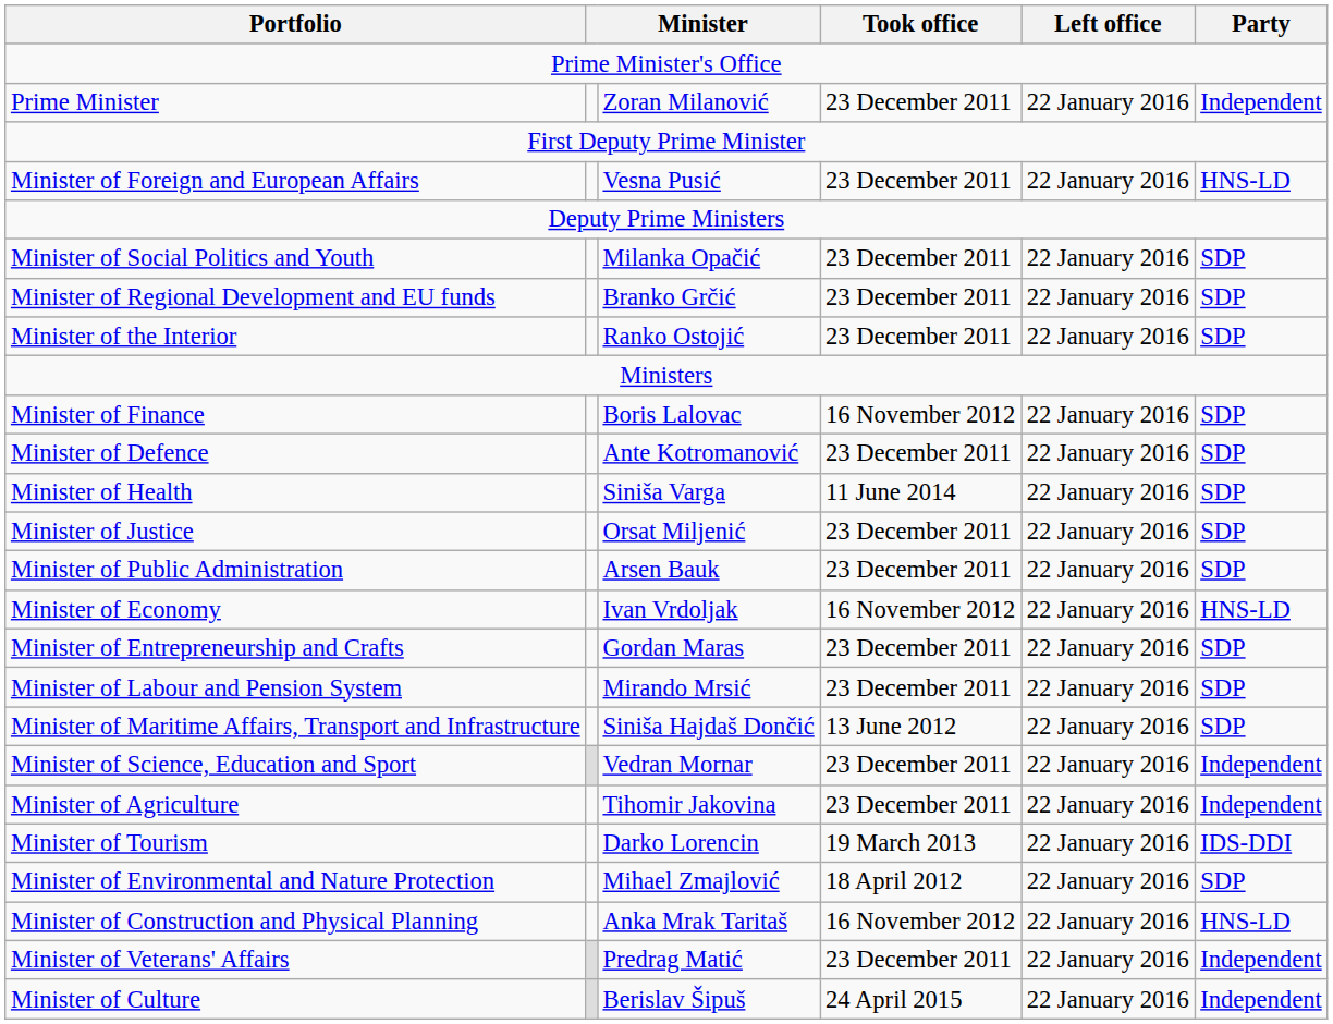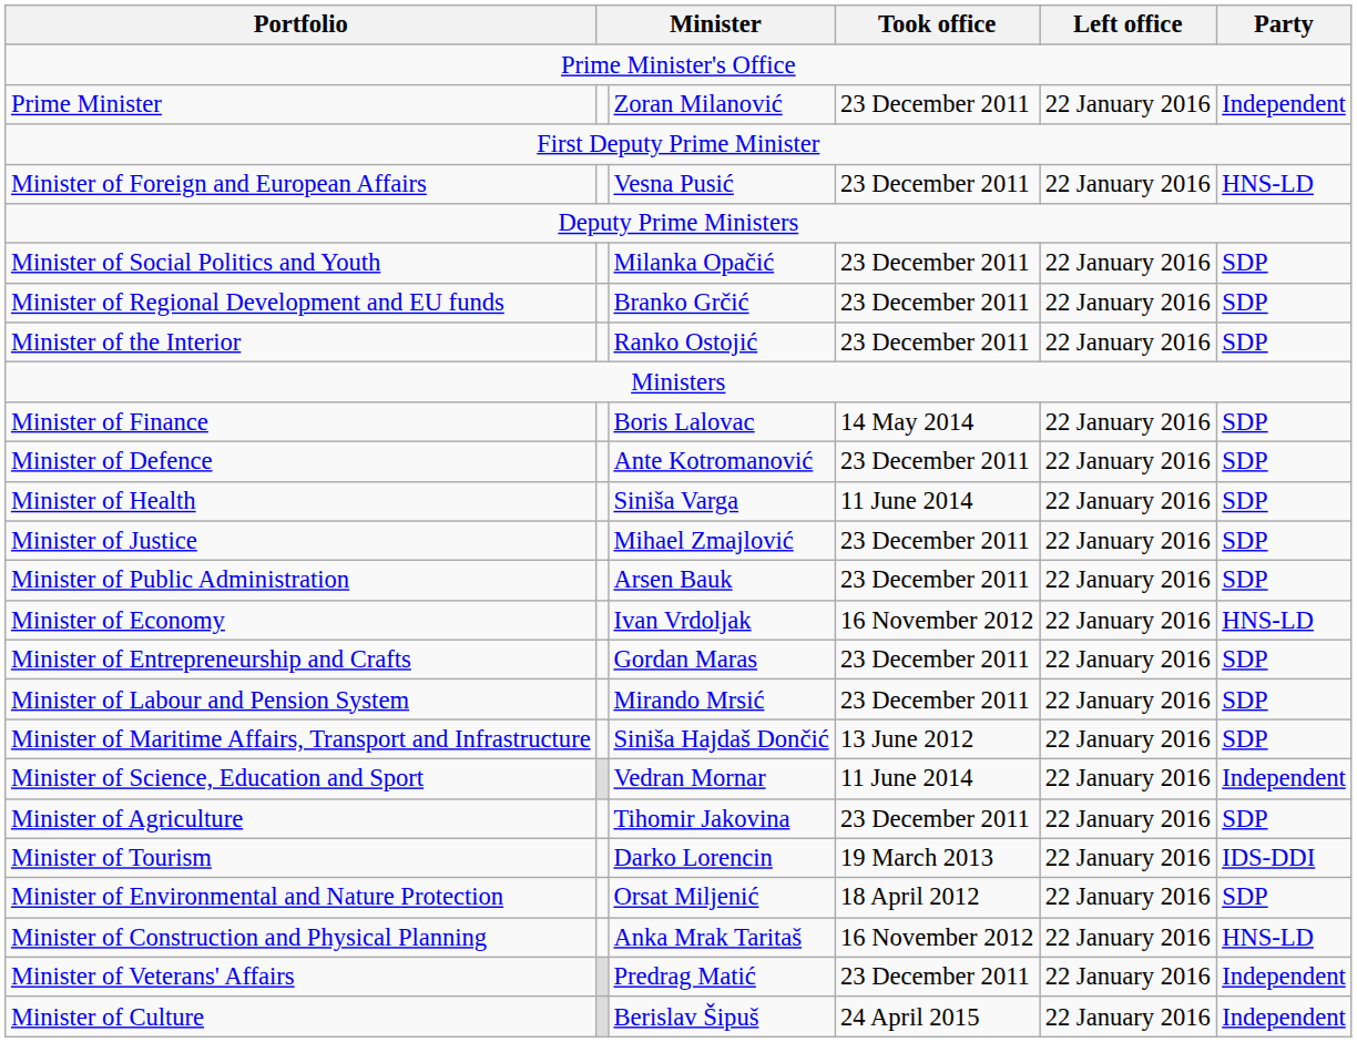Minister of Finance | Took office: 16 November 2012 -> 14 May 2014
Minister of Justice | column 3: Orsat Miljenić -> Mihael Zmajlović
Minister of Science, Education and Sport | Took office: 23 December 2011 -> 11 June 2014
Minister of Agriculture | Party: Independent -> SDP
Minister of Environmental and Nature Protection | column 3: Mihael Zmajlović -> Orsat Miljenić
